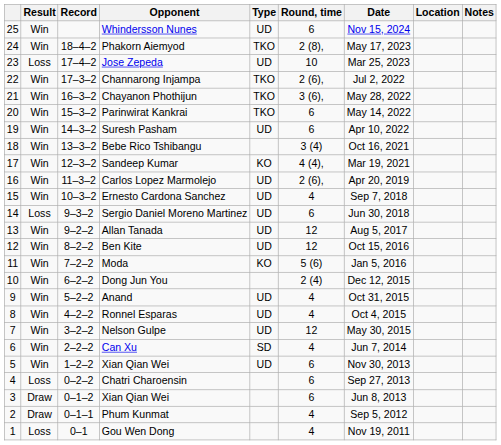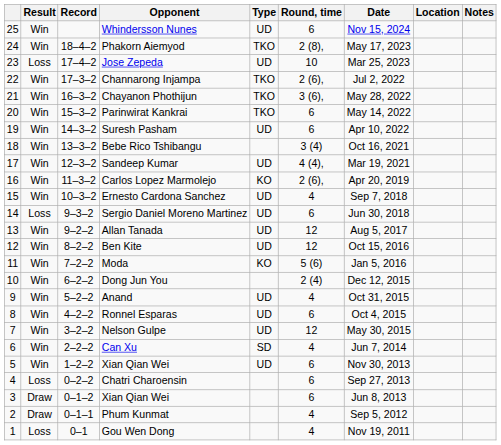Sandeep Kumar | Type: KO -> UD
Carlos Lopez Marmolejo | Type: UD -> KO
Ronnel Esparas | Round, time: 4 -> 6
